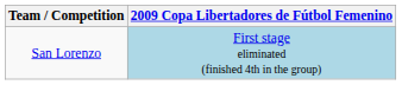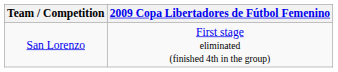San Lorenzo | 2009 Copa Libertadores de Fútbol Femenino: lightblue background -> no background
